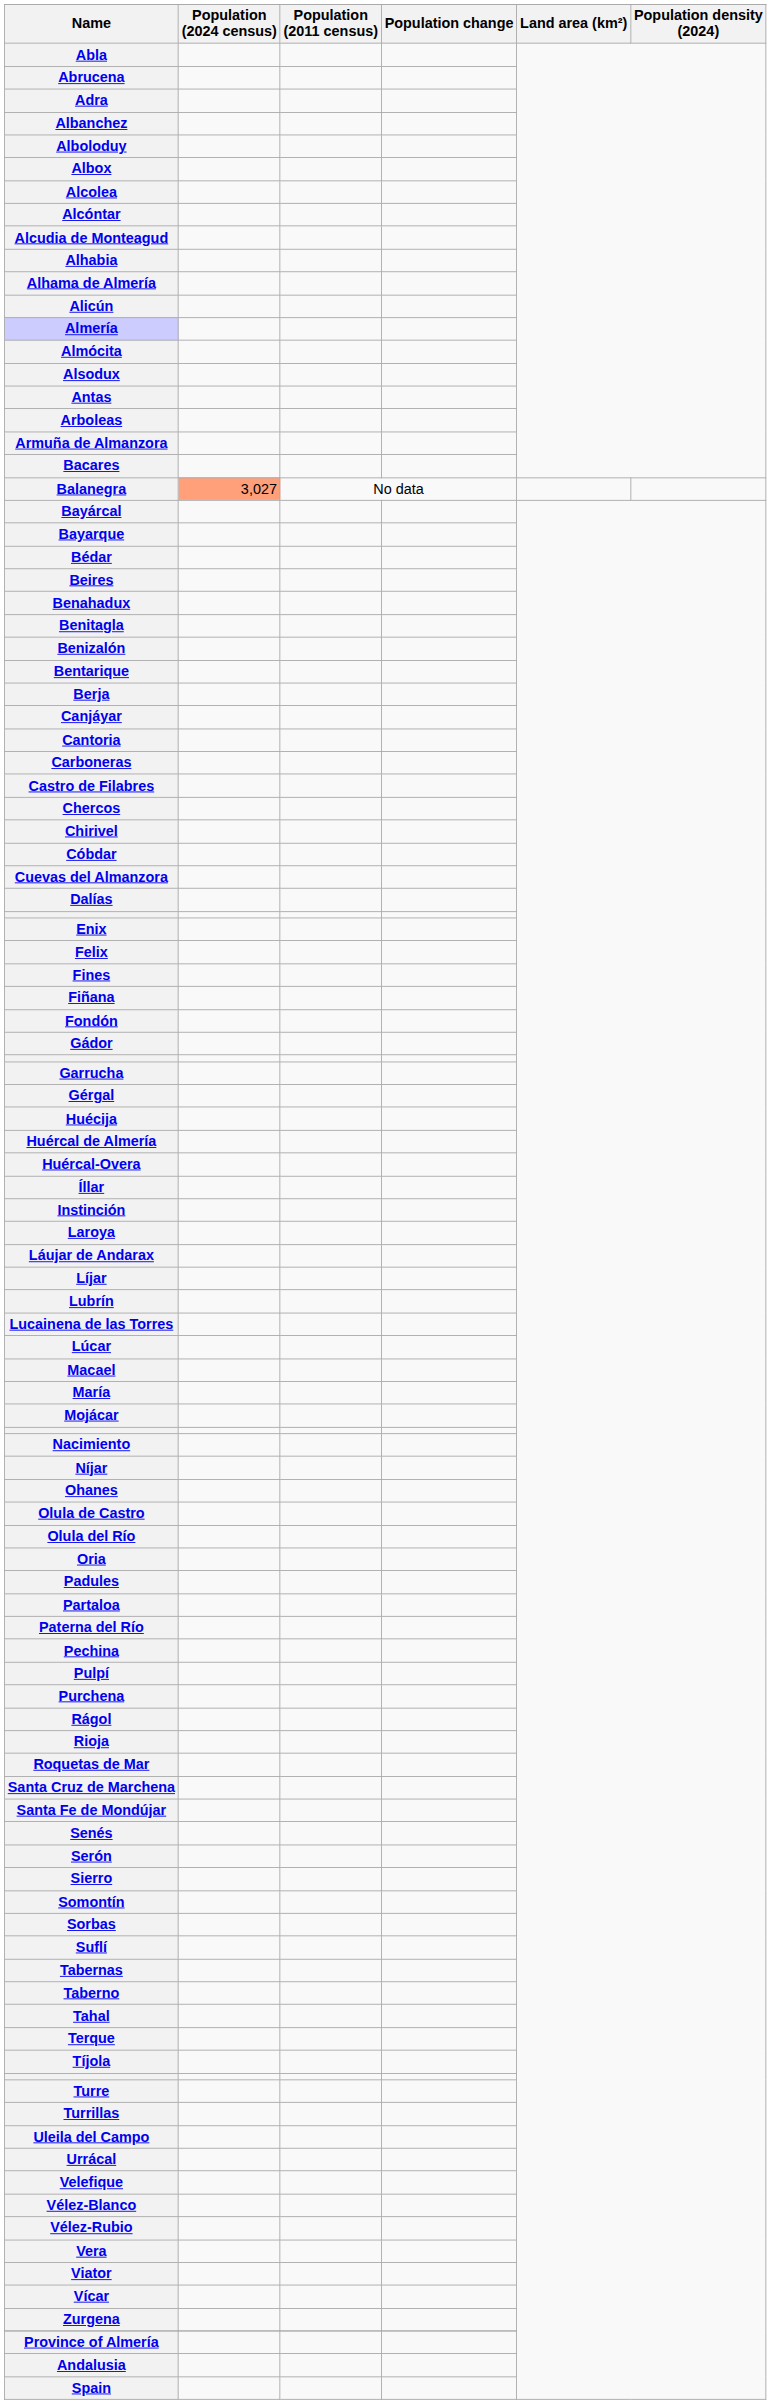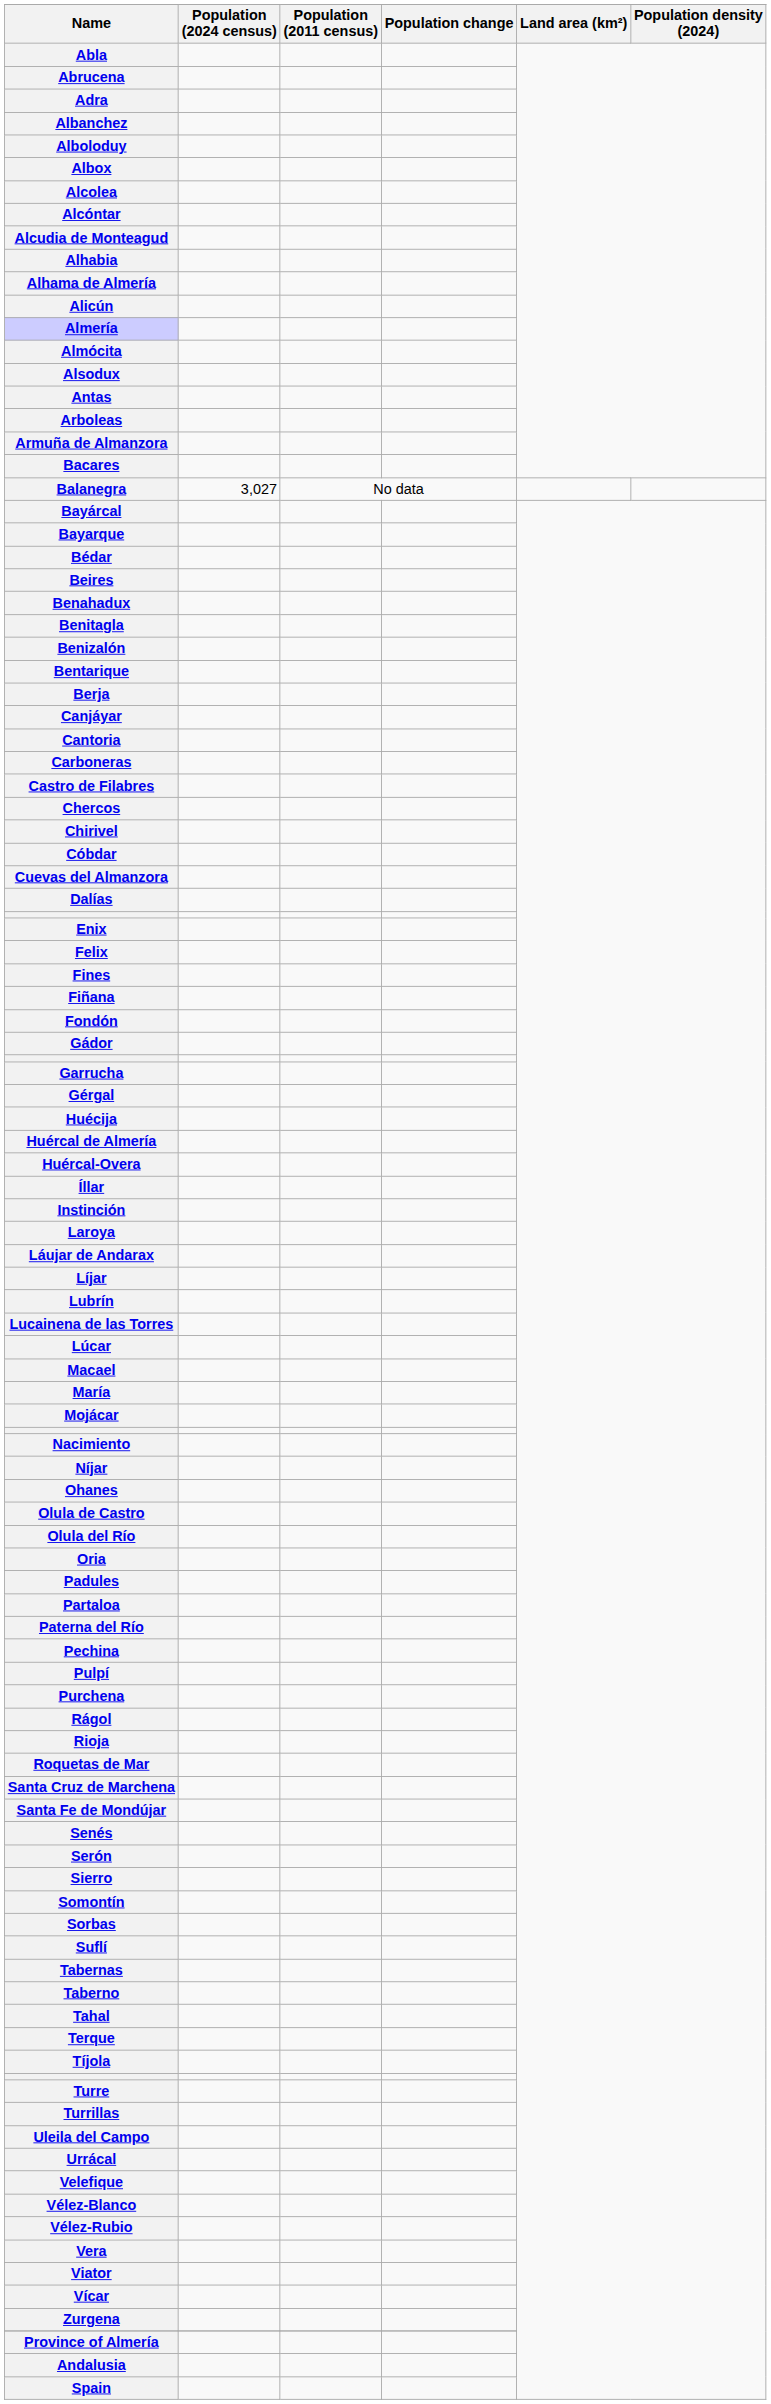Balanegra | Population (2024 census): lightsalmon background -> no background
